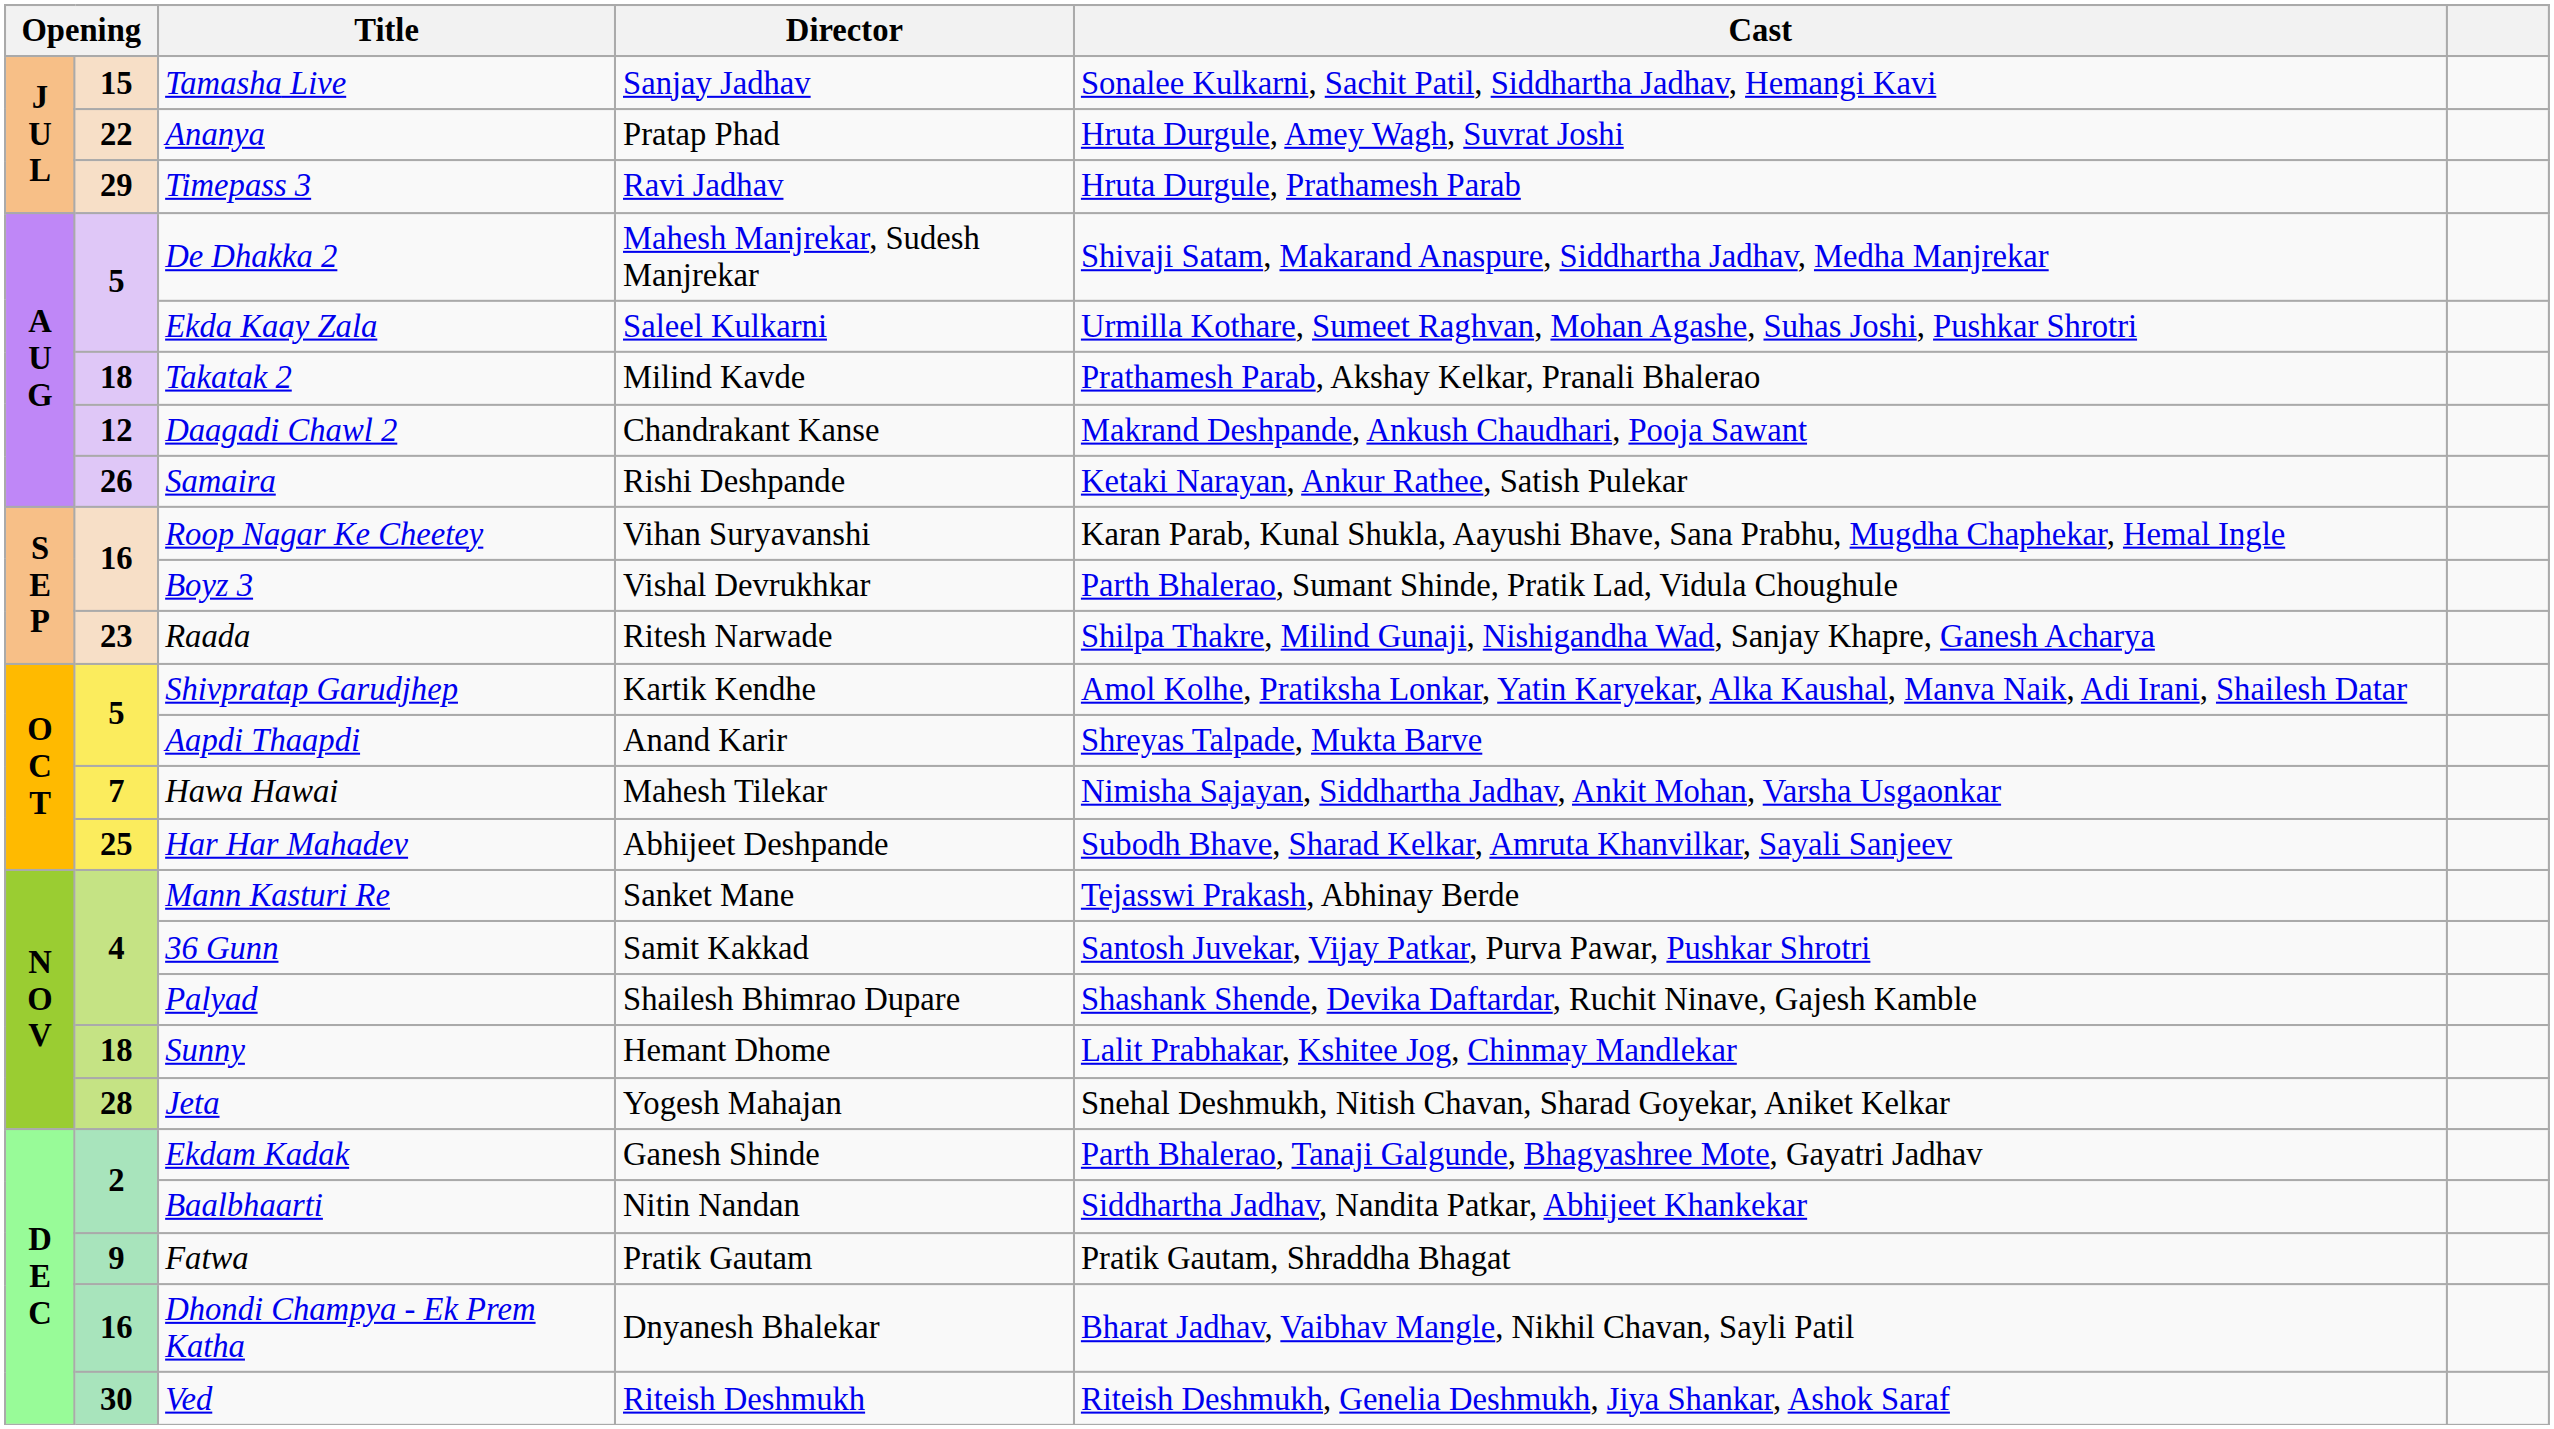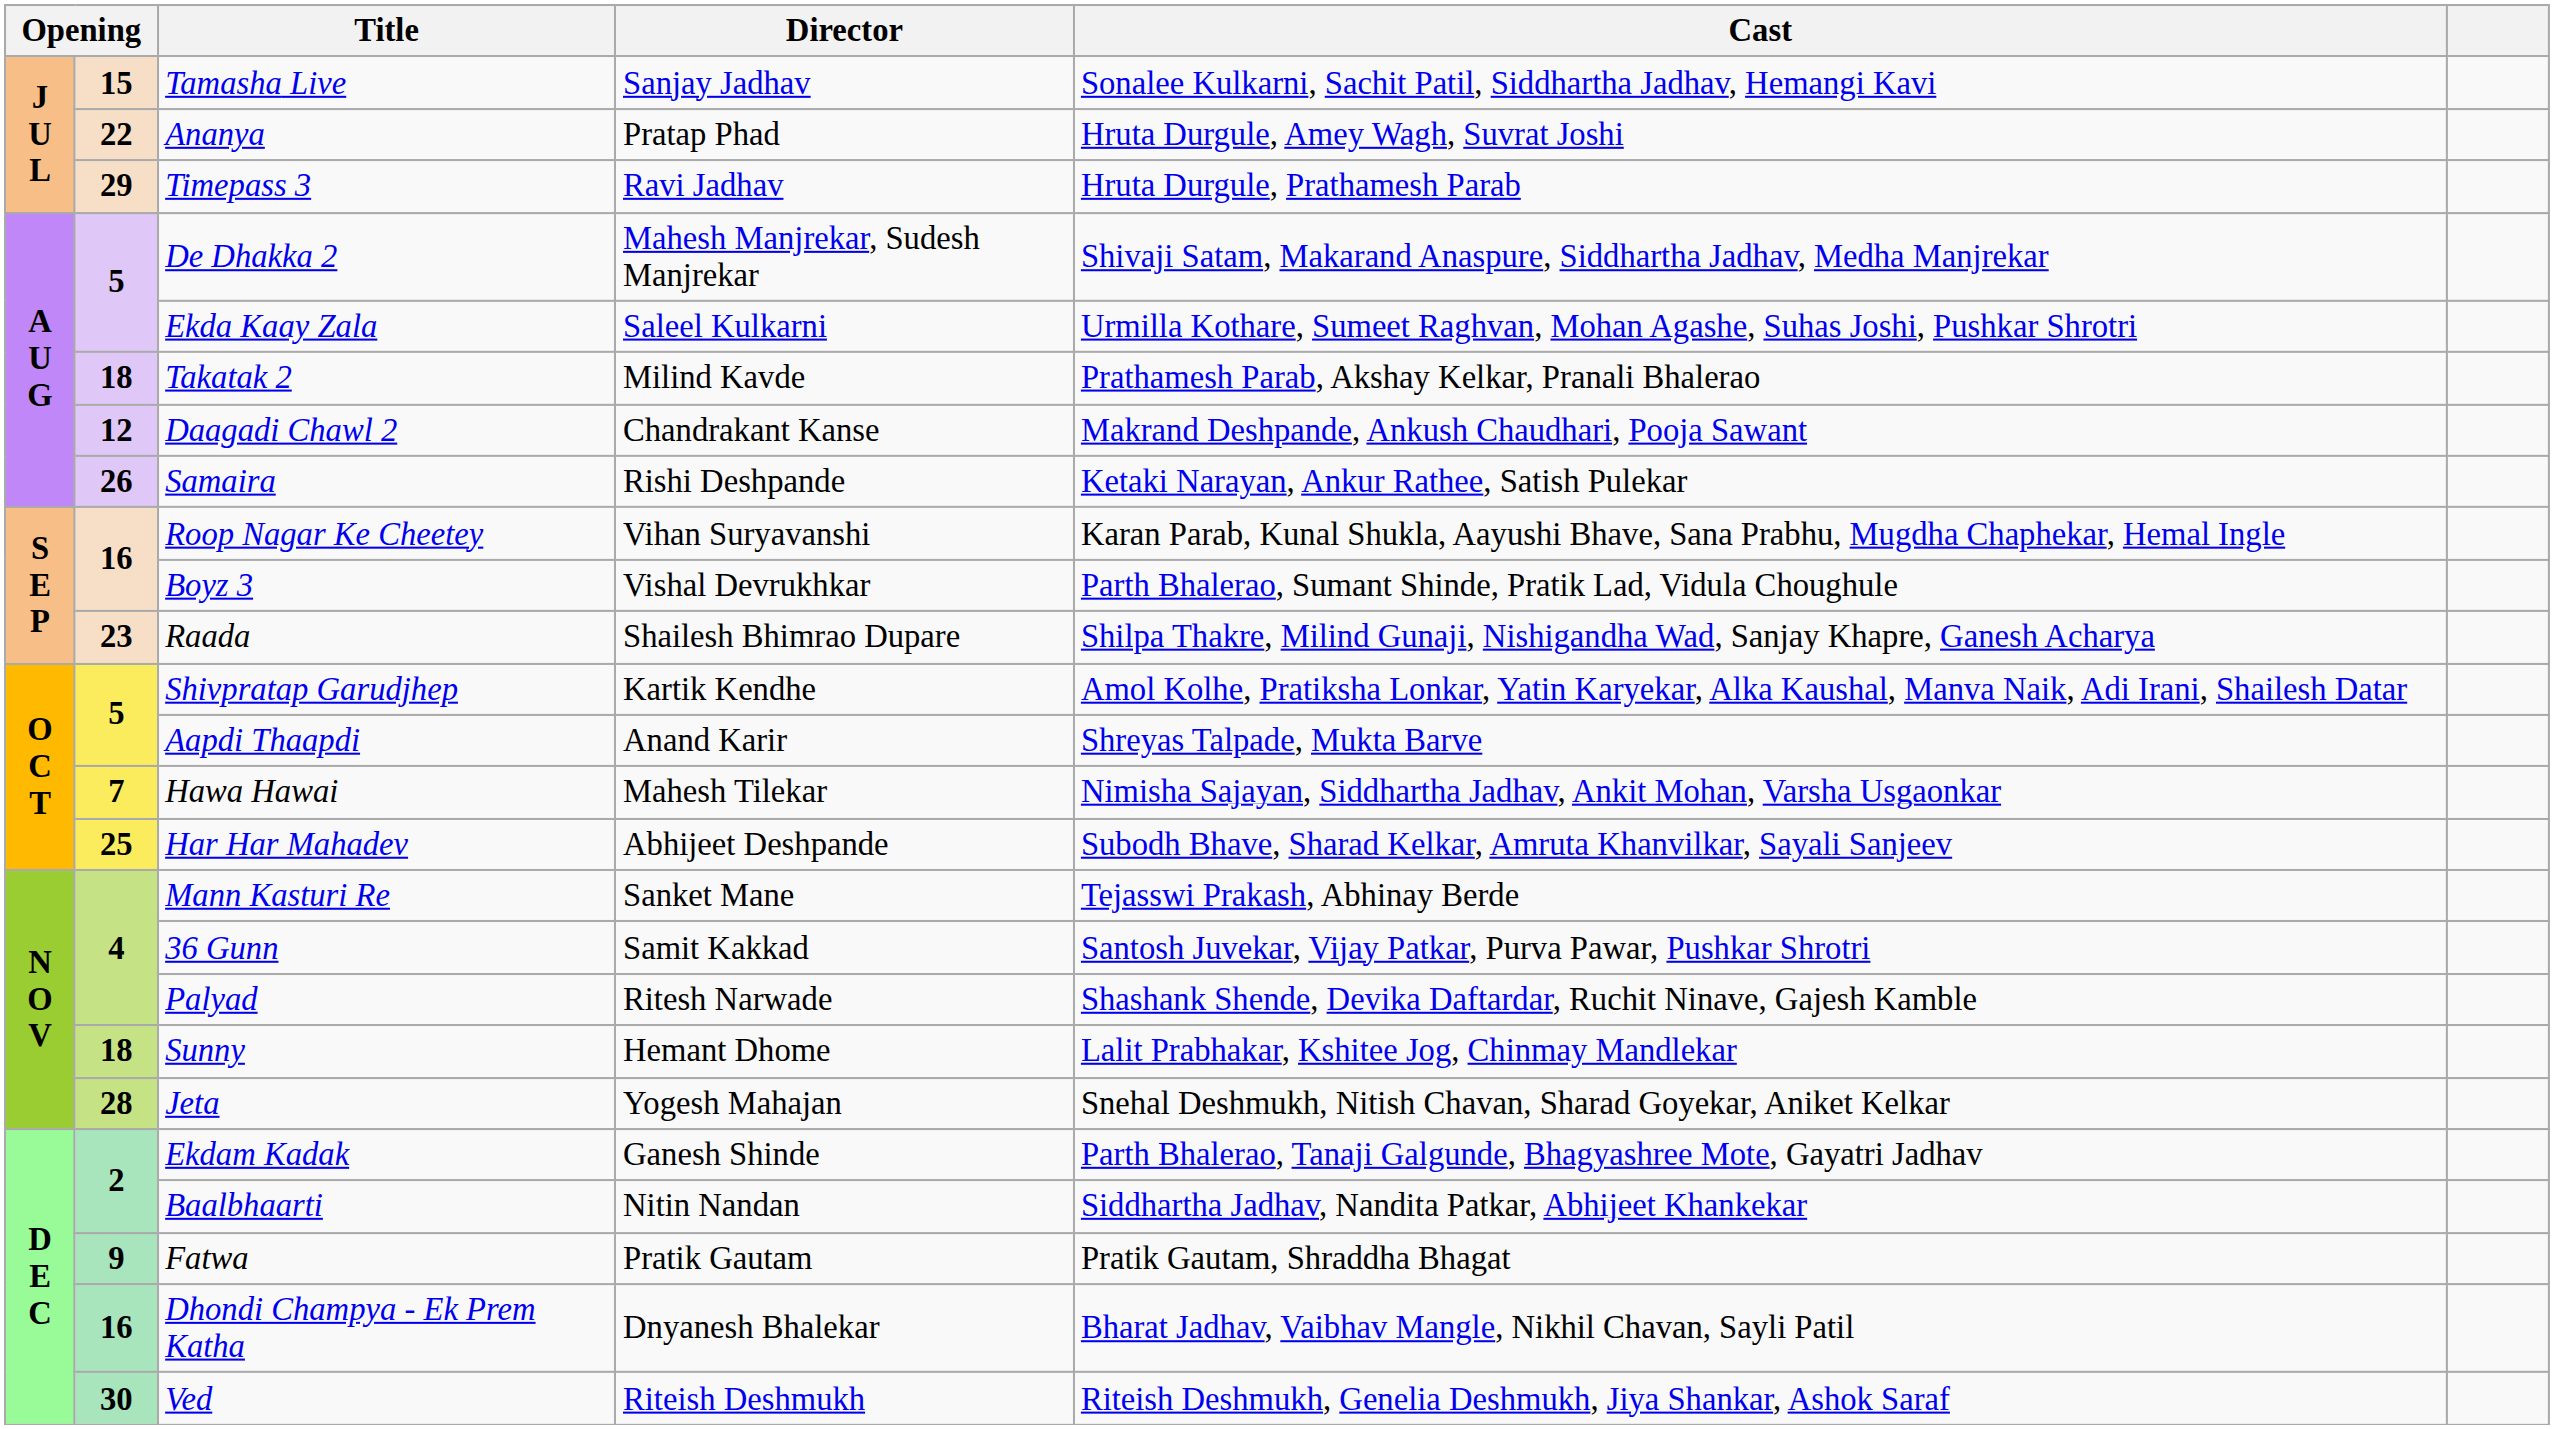Raada | Director: Ritesh Narwade -> Shailesh Bhimrao Dupare
Palyad | Director: Shailesh Bhimrao Dupare -> Ritesh Narwade
